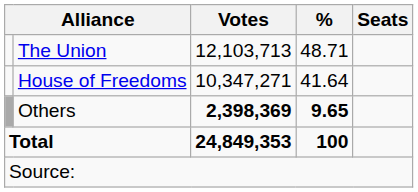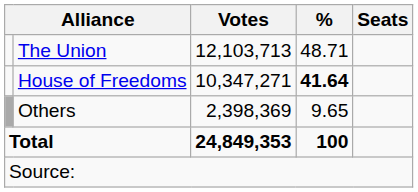House of Freedoms | %: normal -> bold
Others | Votes: bold -> normal
Others | %: bold -> normal
